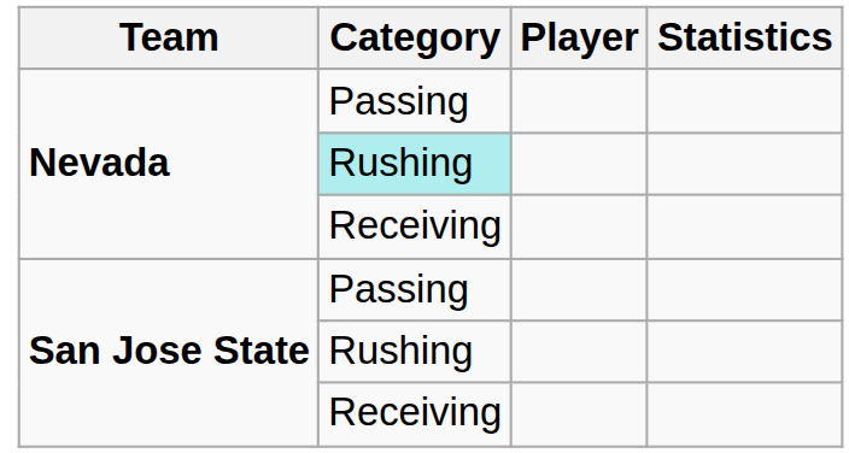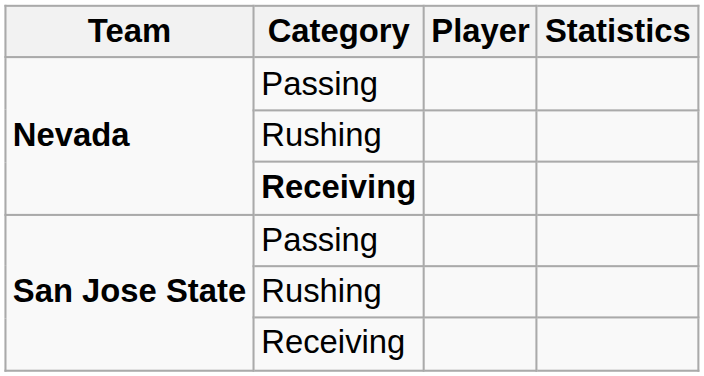Nevada / Rushing | Category: paleturquoise background -> no background
Nevada / Receiving | Category: normal -> bold
